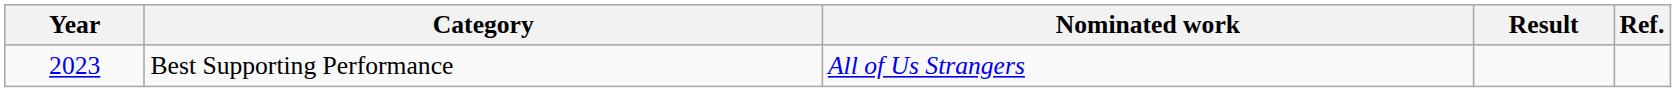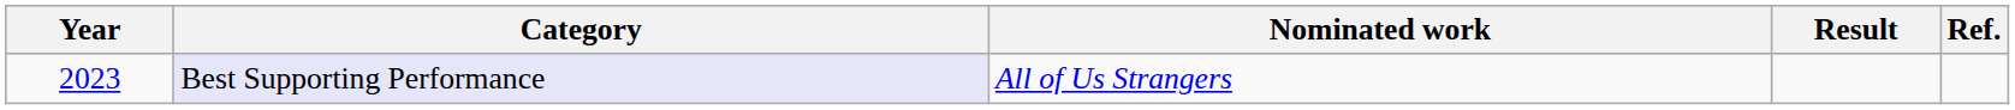row 2 | Category: no background -> lavender background
